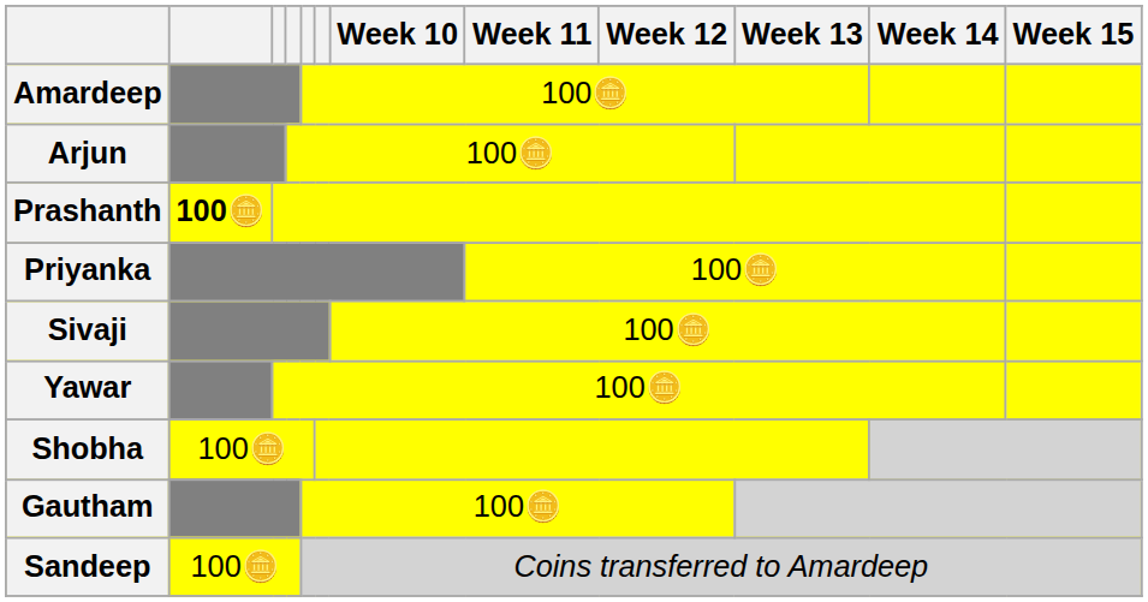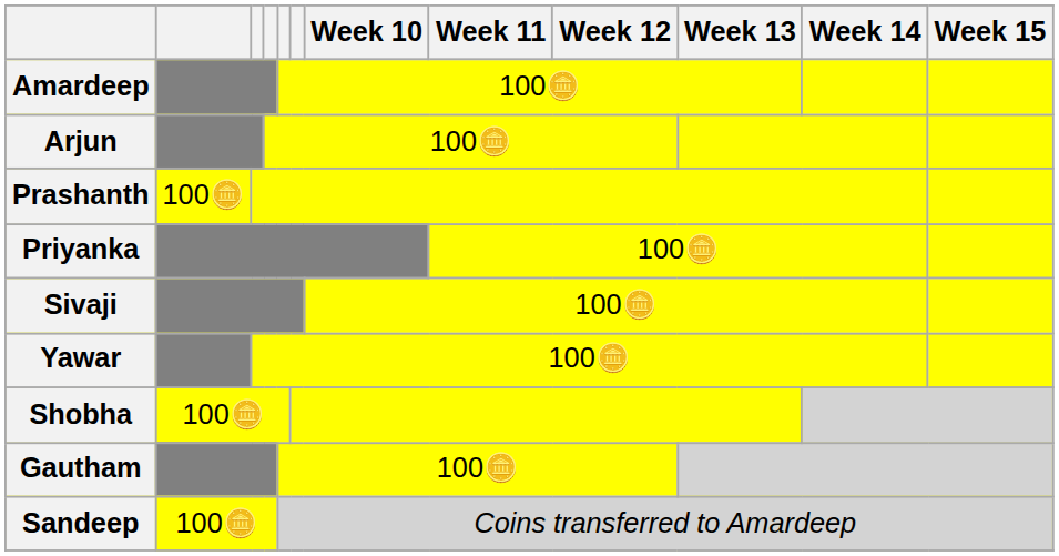Prashanth | column 2: bold -> normal
